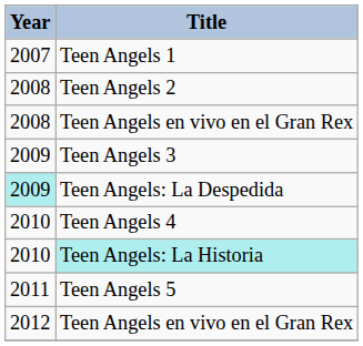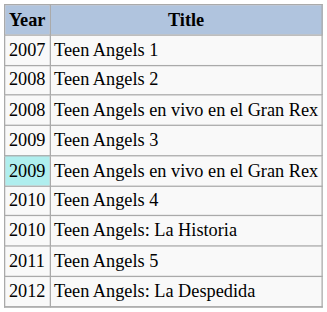row 6 | Title: Teen Angels: La Despedida -> Teen Angels en vivo en el Gran Rex
row 8 | Title: paleturquoise background -> no background
row 10 | Title: Teen Angels en vivo en el Gran Rex -> Teen Angels: La Despedida
